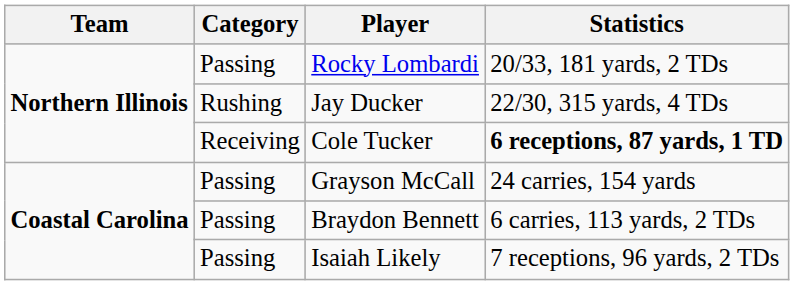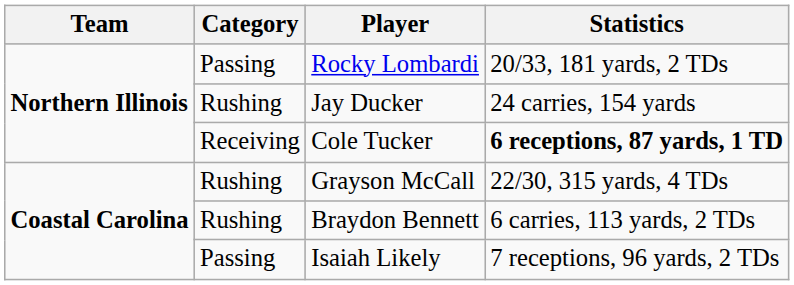Jay Ducker | Statistics: 22/30, 315 yards, 4 TDs -> 24 carries, 154 yards
Grayson McCall | Category: Passing -> Rushing
Grayson McCall | Statistics: 24 carries, 154 yards -> 22/30, 315 yards, 4 TDs
Braydon Bennett | Category: Passing -> Rushing
